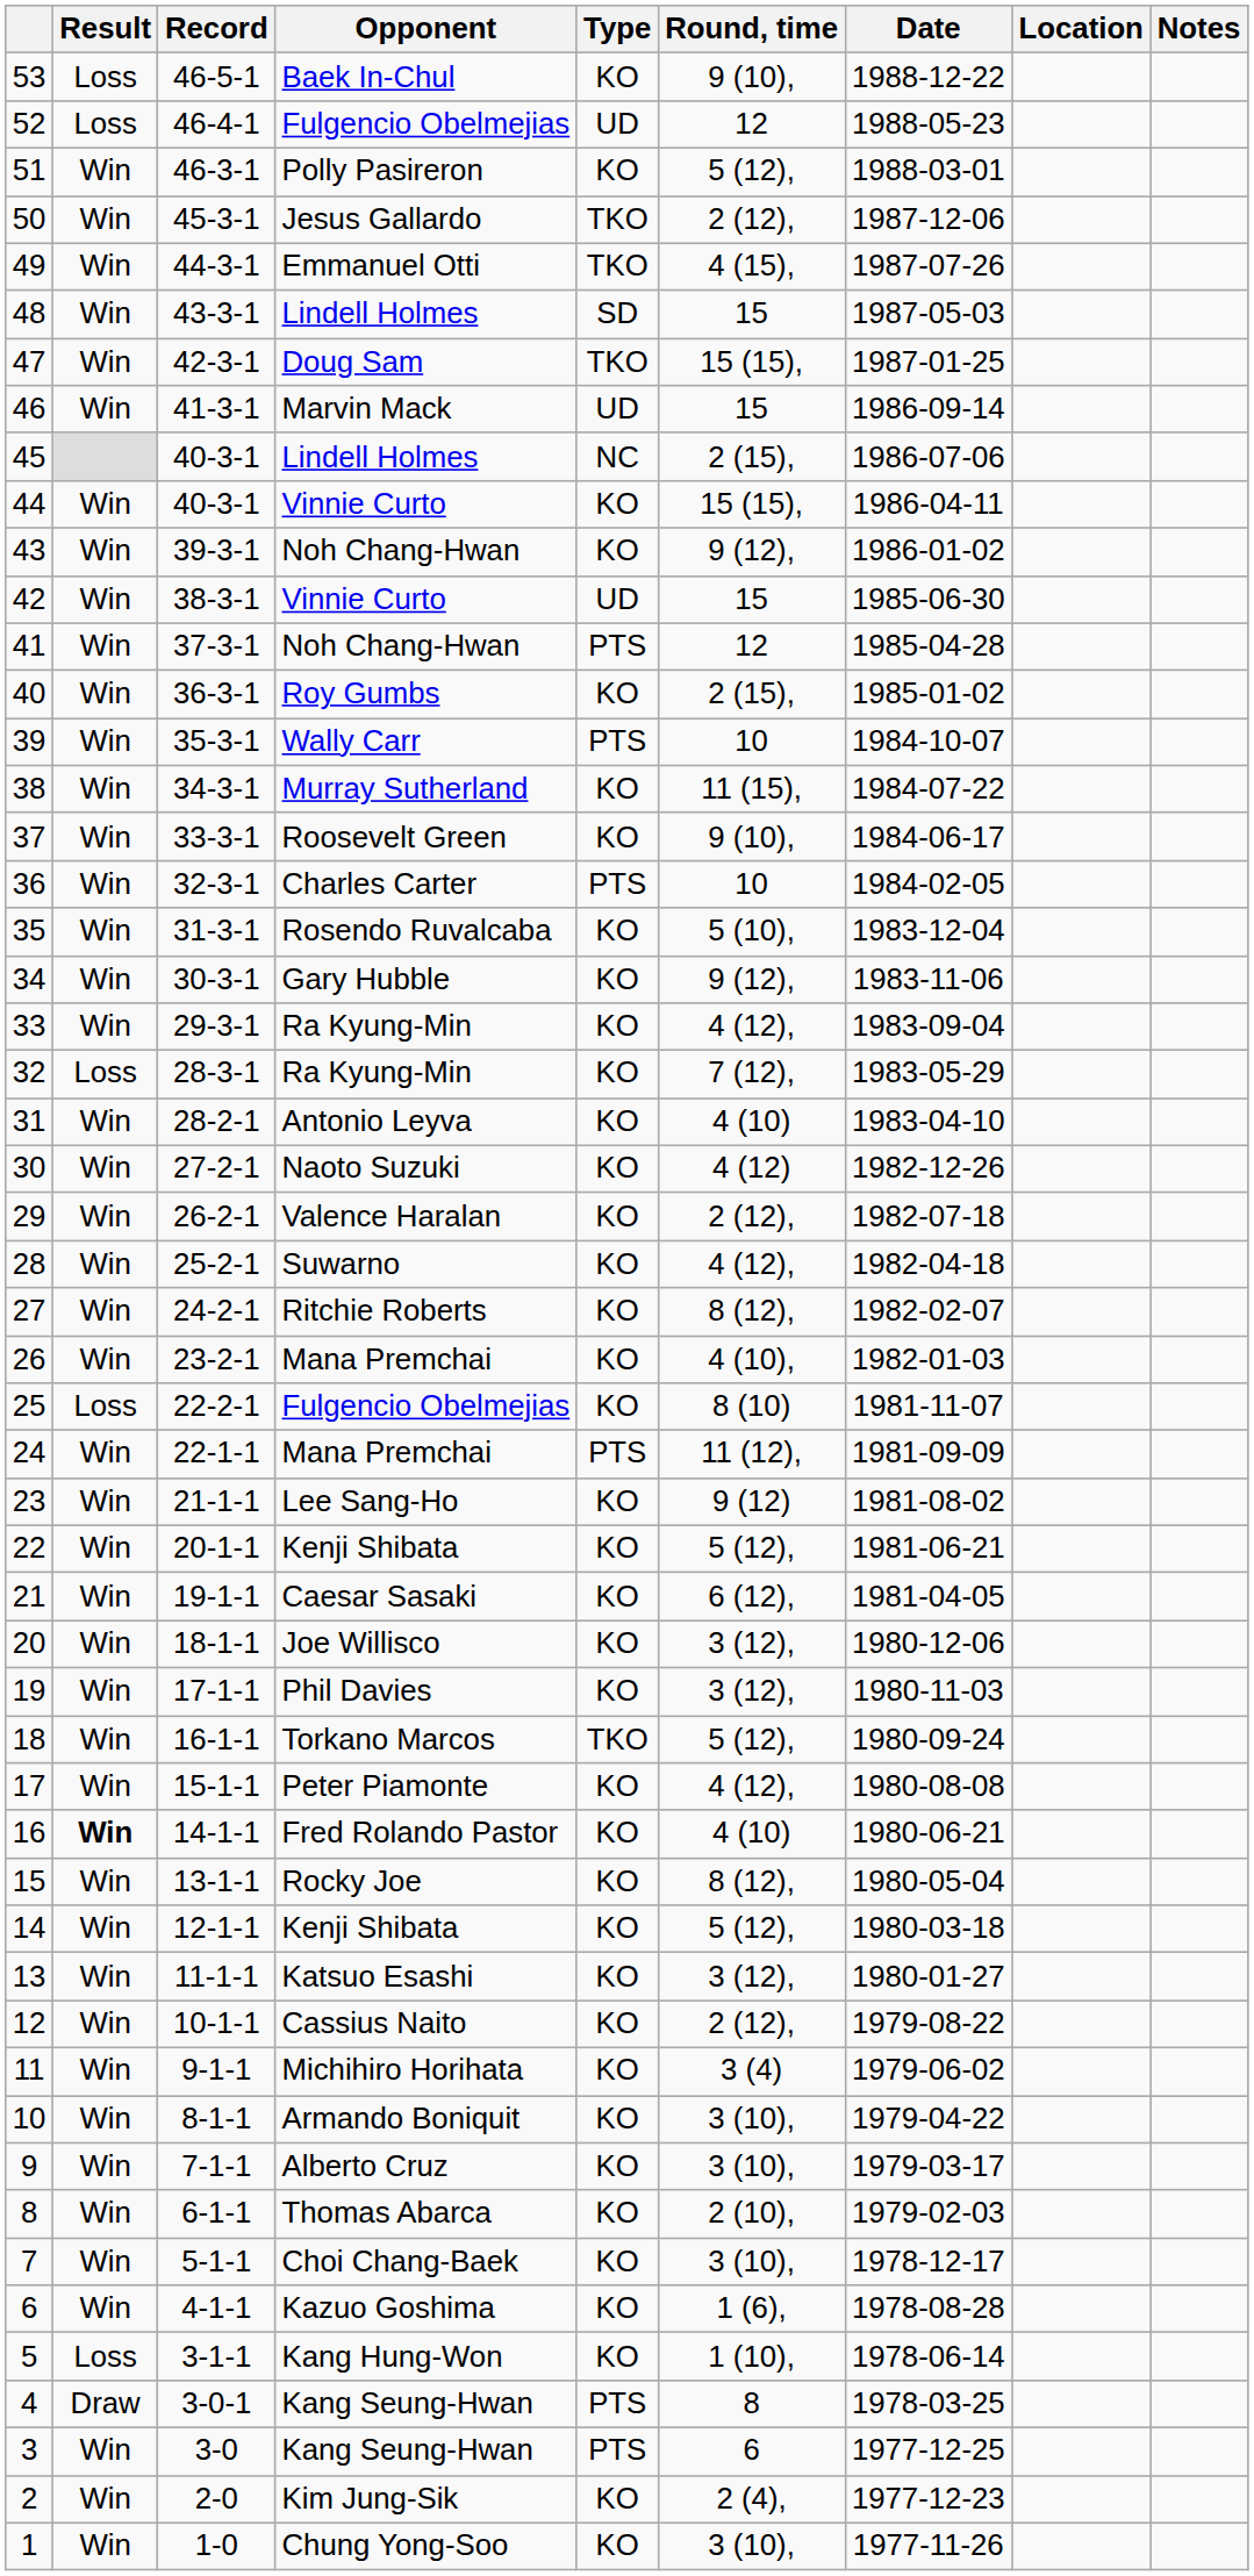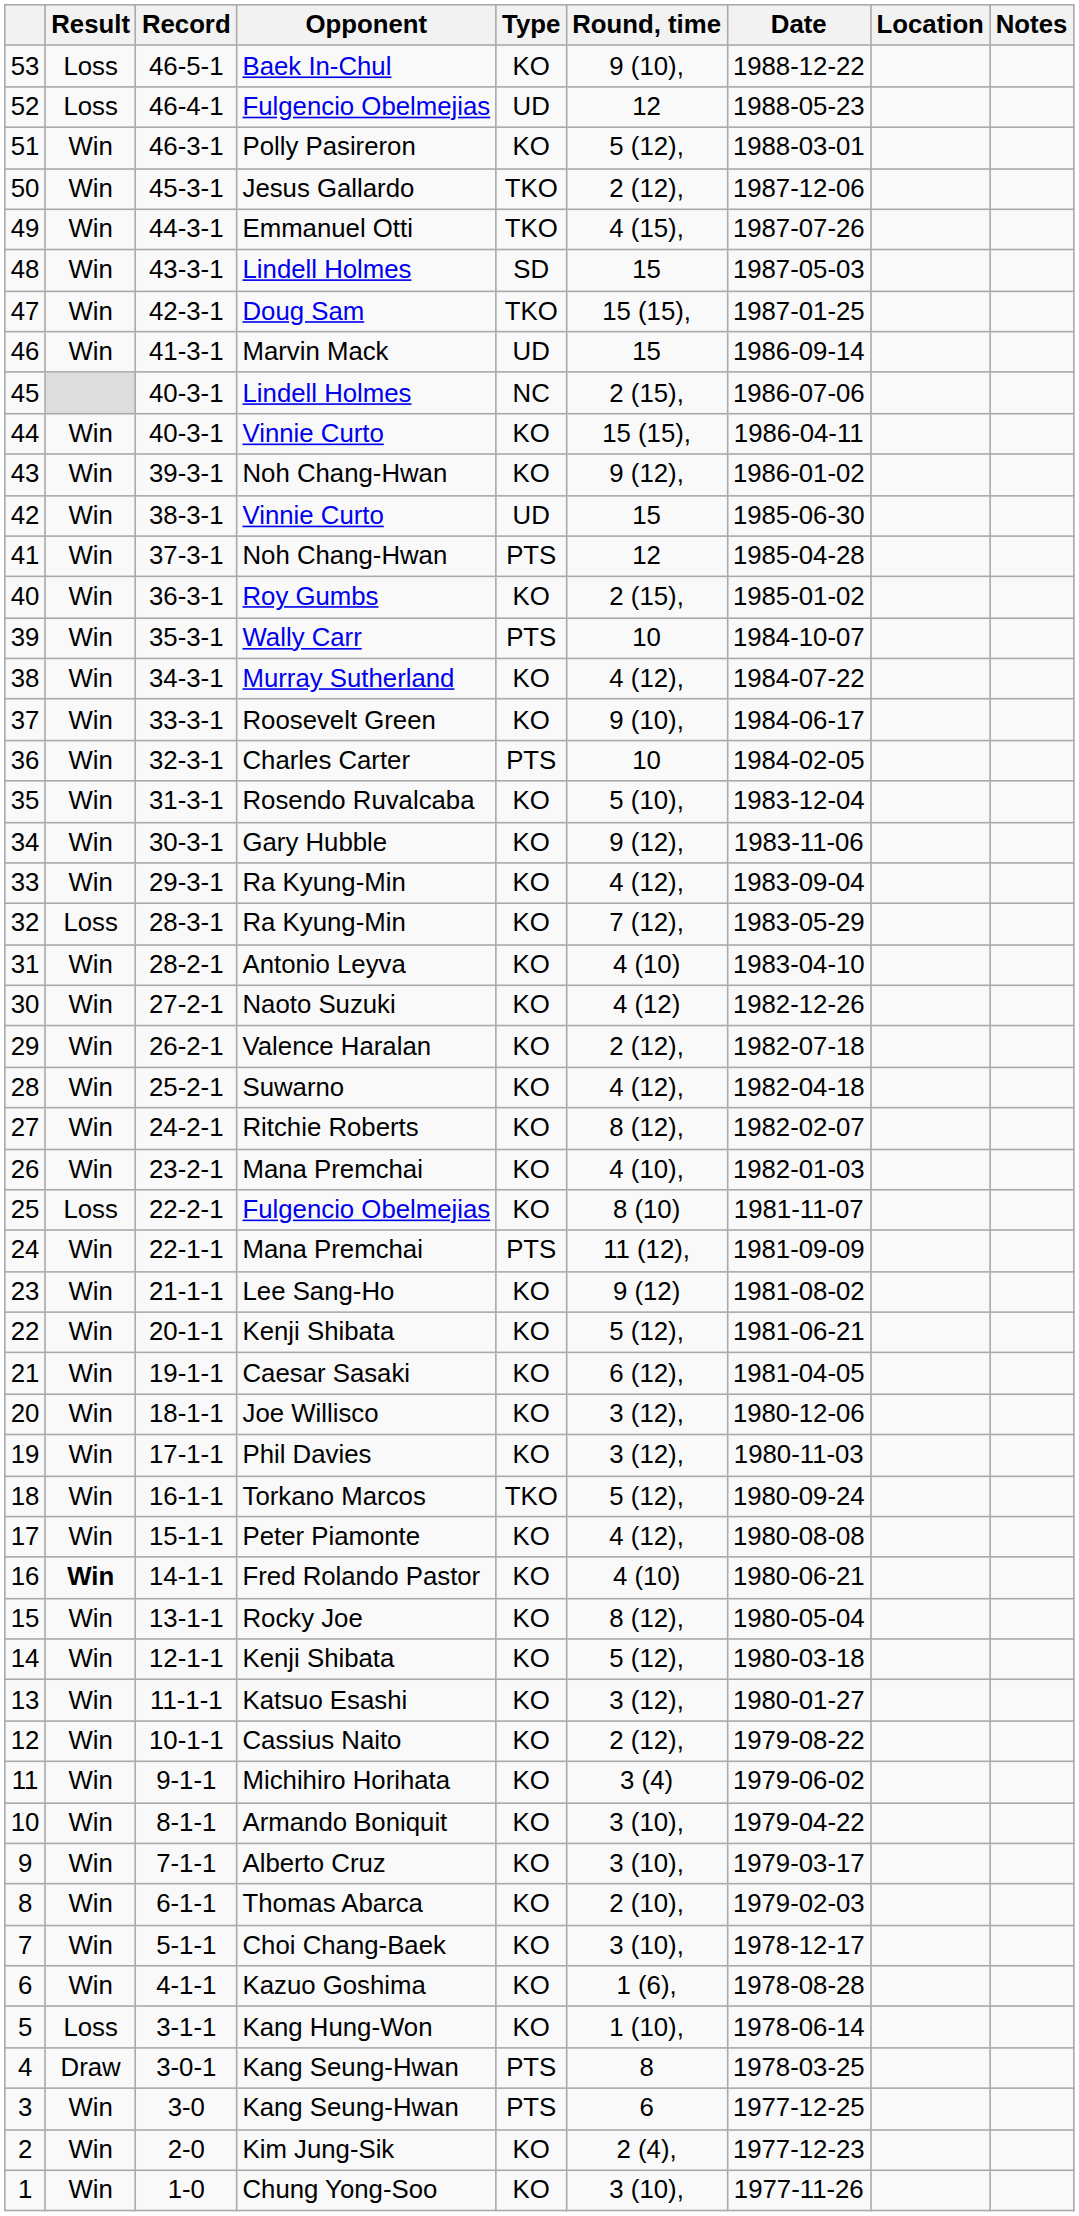38 | Round, time: 11 (15), -> 4 (12),
